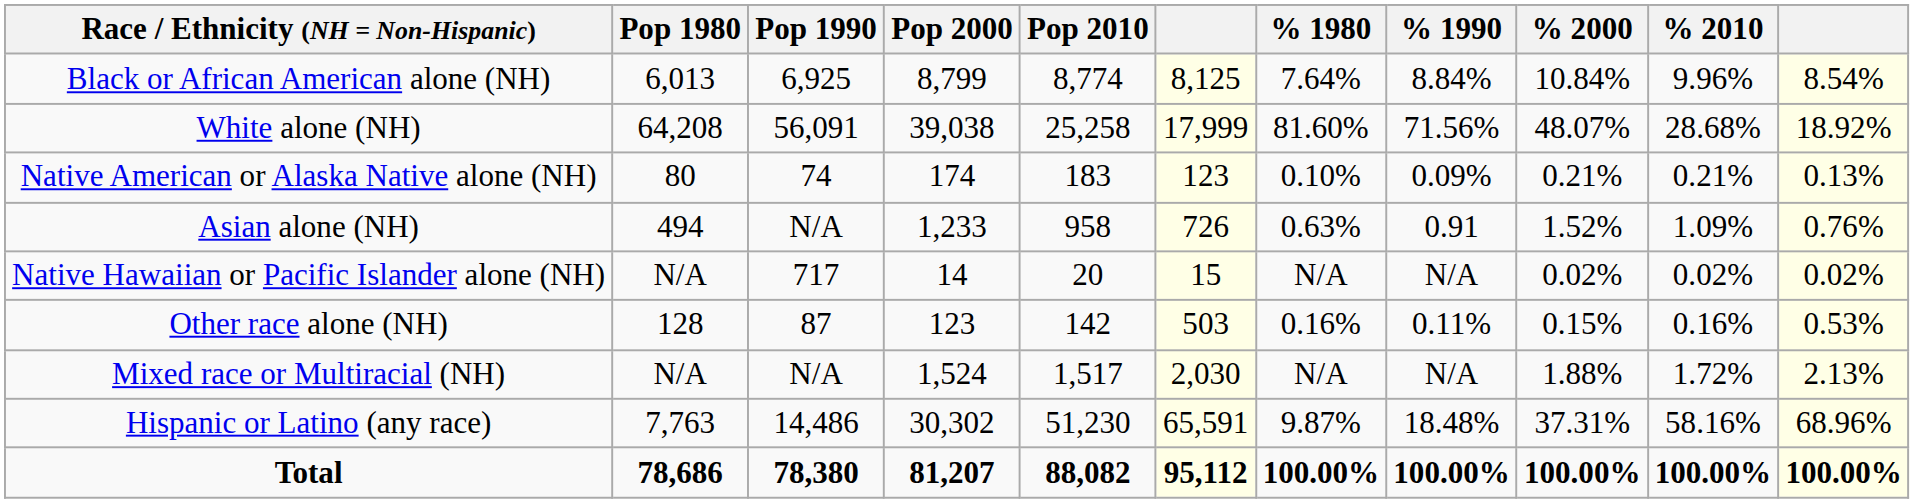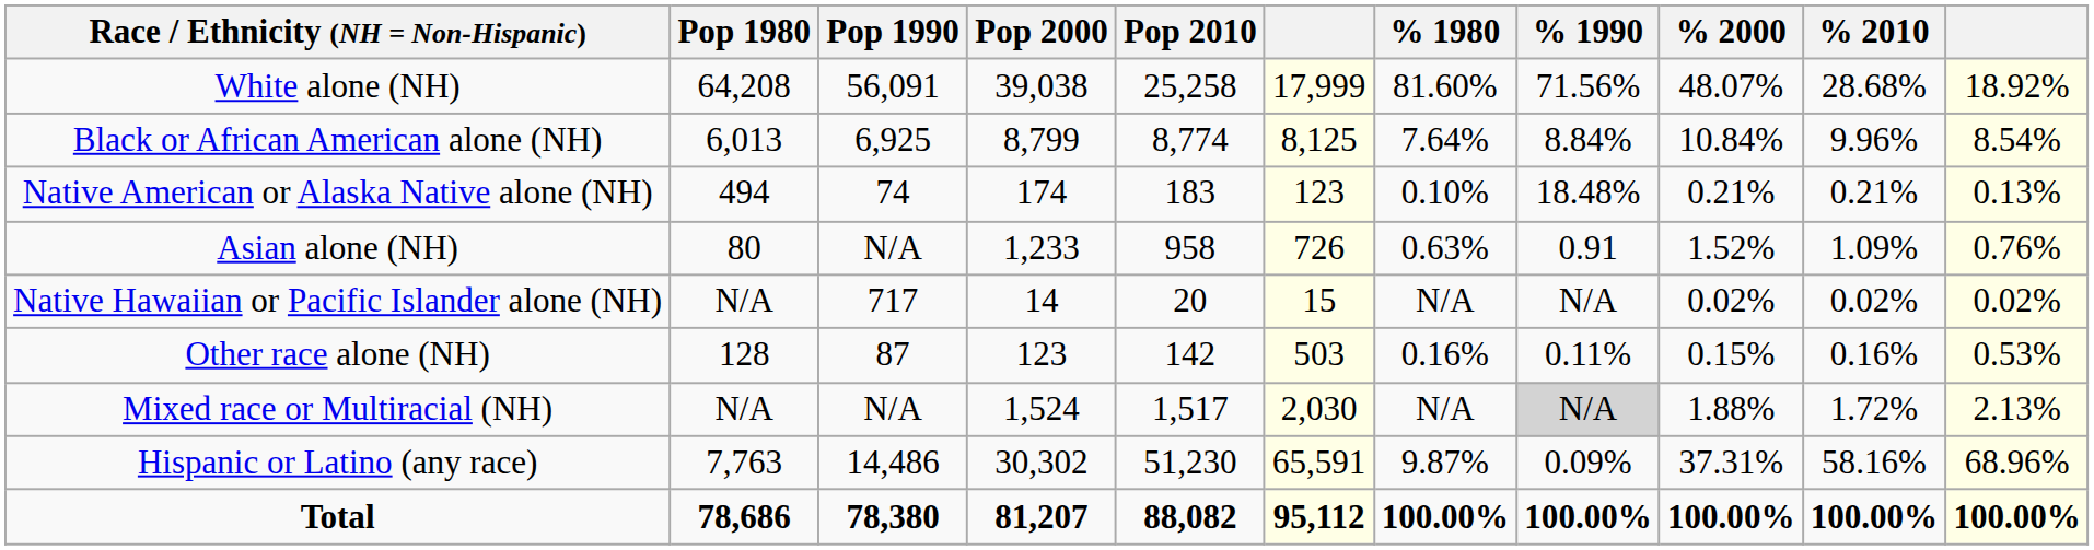rows swapped: White alone (NH) <-> Black or African American alone (NH)
Native American or Alaska Native alone (NH) | Pop 1980: 80 -> 494
Native American or Alaska Native alone (NH) | % 1990: 0.09% -> 18.48%
Asian alone (NH) | Pop 1980: 494 -> 80
Mixed race or Multiracial (NH) | % 1990: no background -> lightgrey background
Hispanic or Latino (any race) | % 1990: 18.48% -> 0.09%
